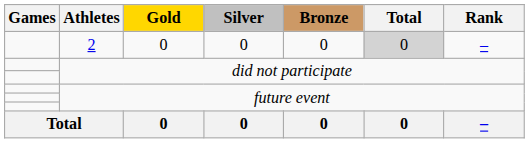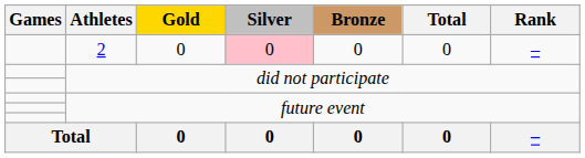2 | Silver: no background -> pink background
2 | Total: lightgrey background -> no background
